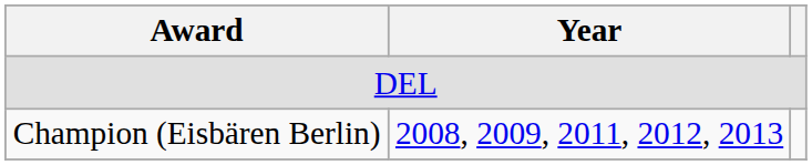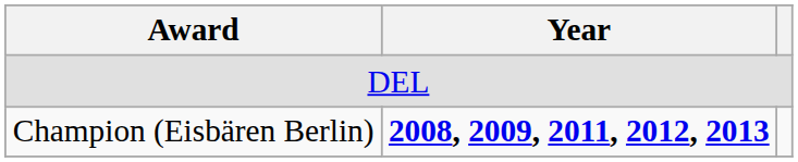Champion (Eisbären Berlin) | Year: normal -> bold
